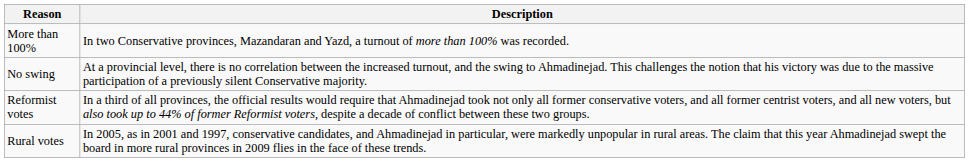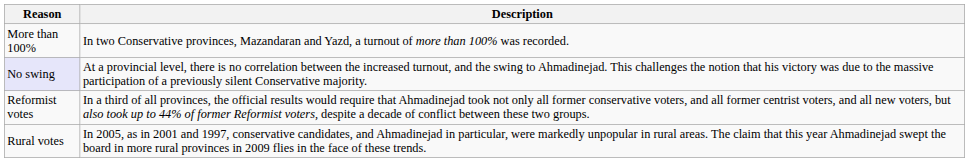No swing | Reason: no background -> lavender background
